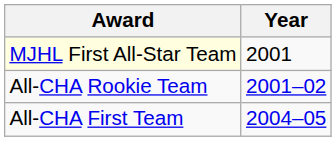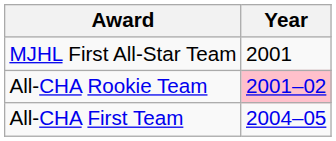row 2 | Award: lightyellow background -> no background
row 3 | Year: no background -> pink background
